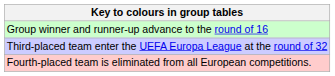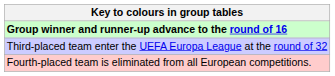row 2 | column 1: normal -> bold
